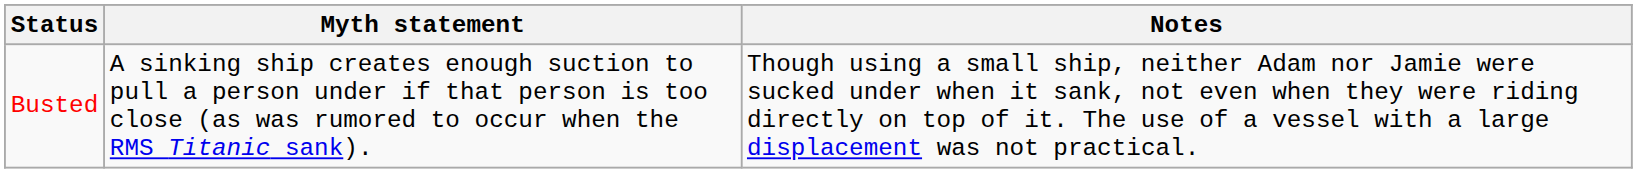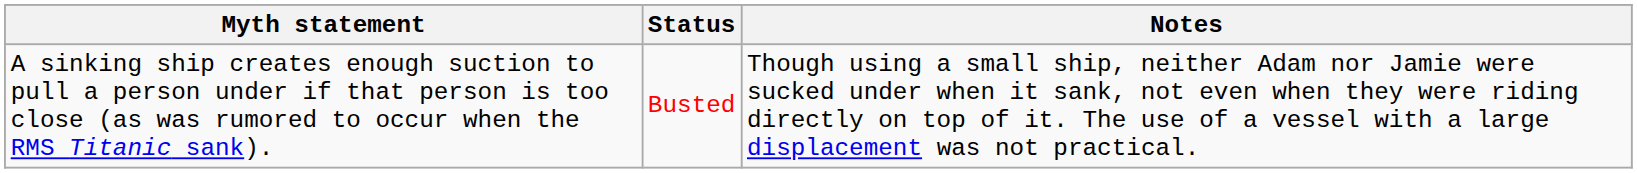columns swapped: Myth statement <-> Status
